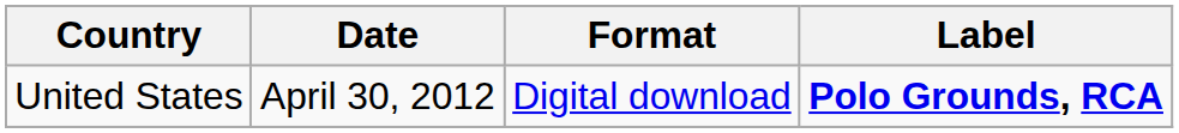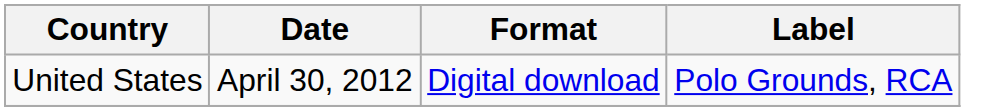United States | Label: bold -> normal
